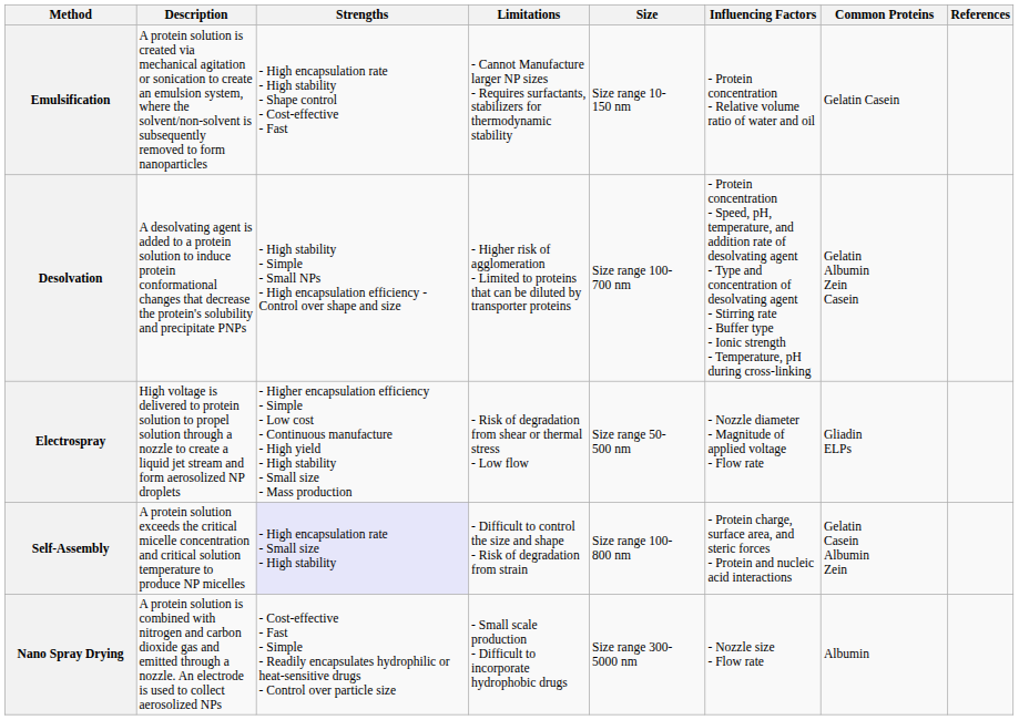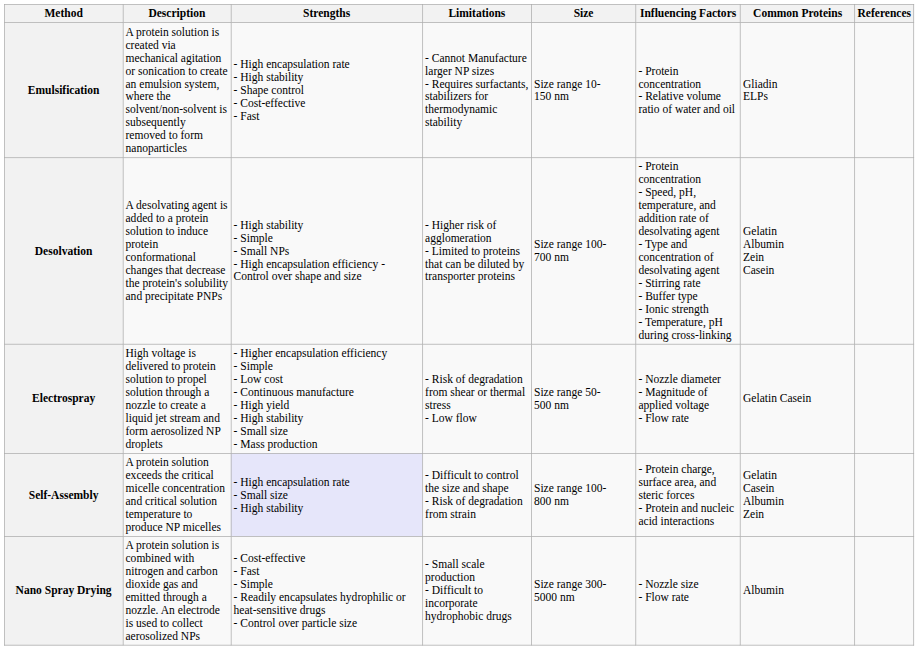Emulsification | Common Proteins: Gelatin Casein -> Gliadin ELPs
Electrospray | Common Proteins: Gliadin ELPs -> Gelatin Casein
